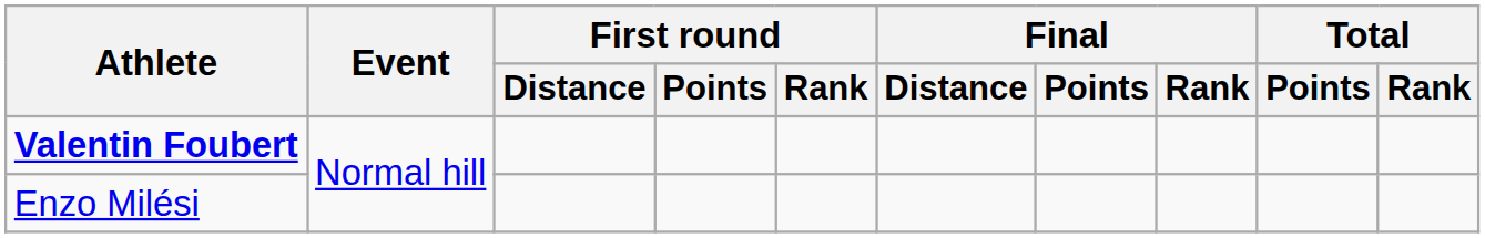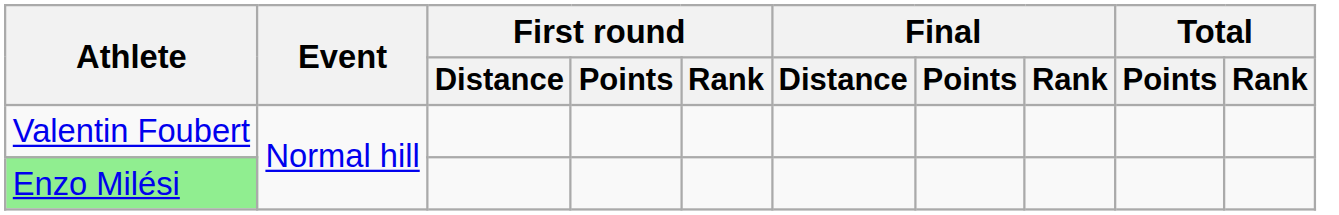Valentin Foubert | Athlete: bold -> normal
Enzo Milési | Athlete: no background -> lightgreen background
